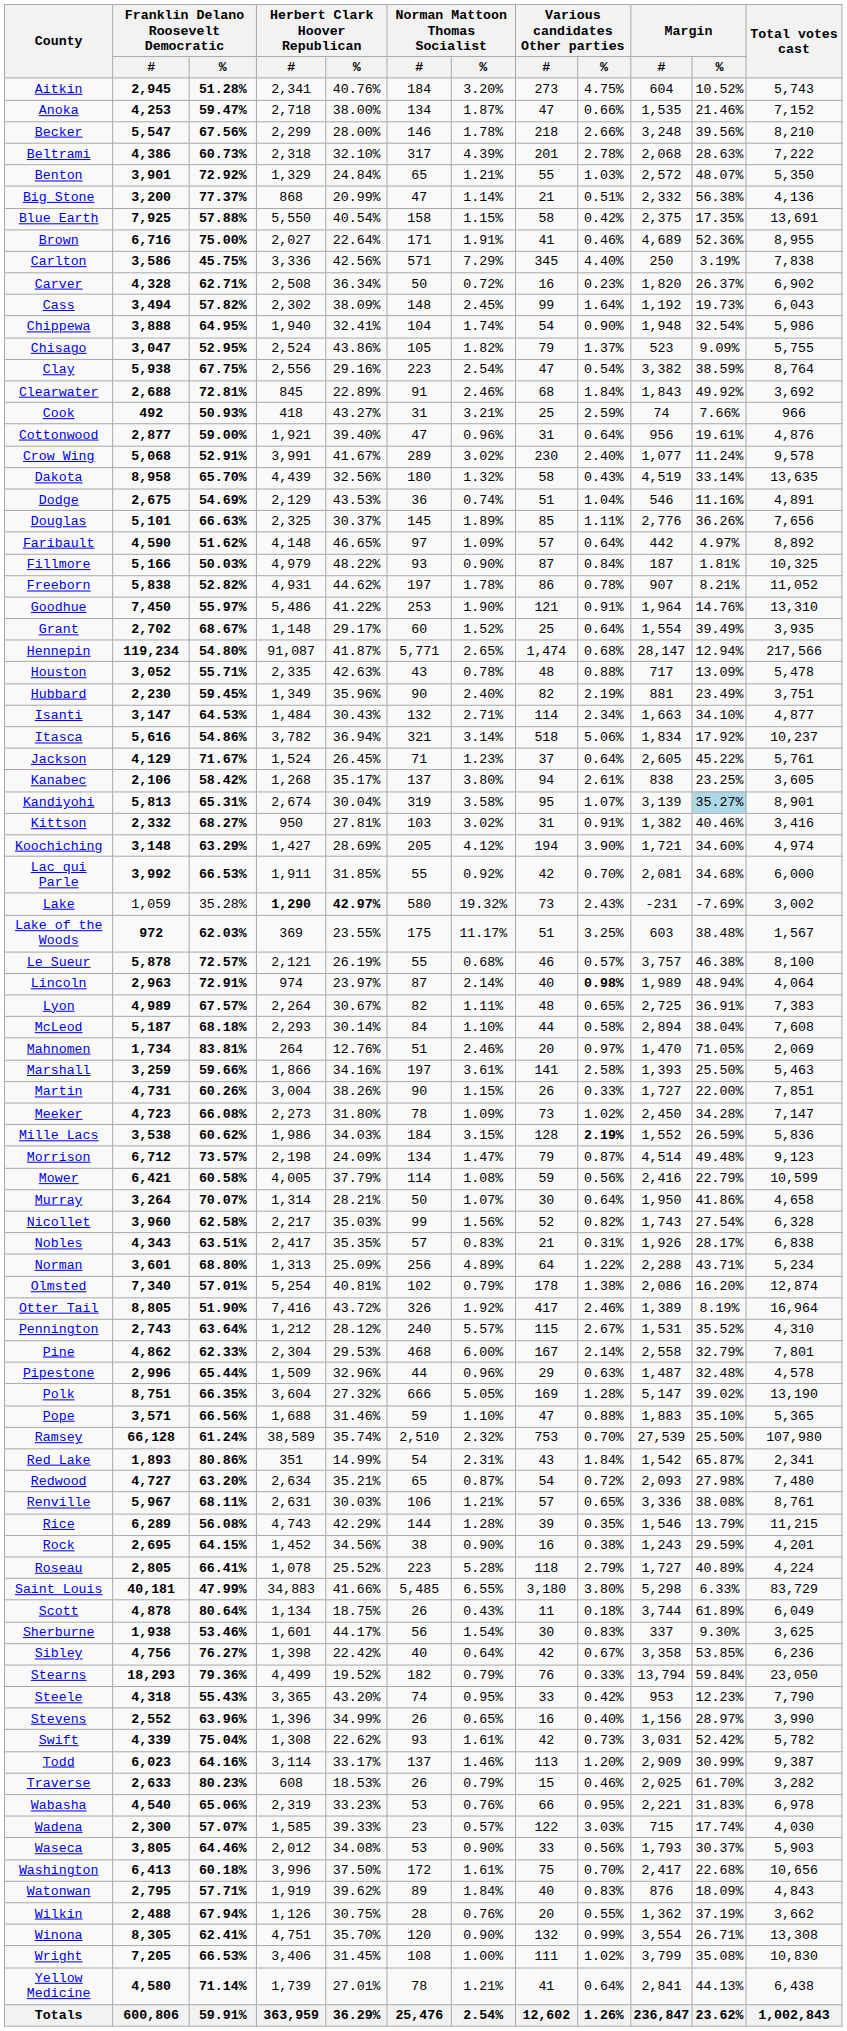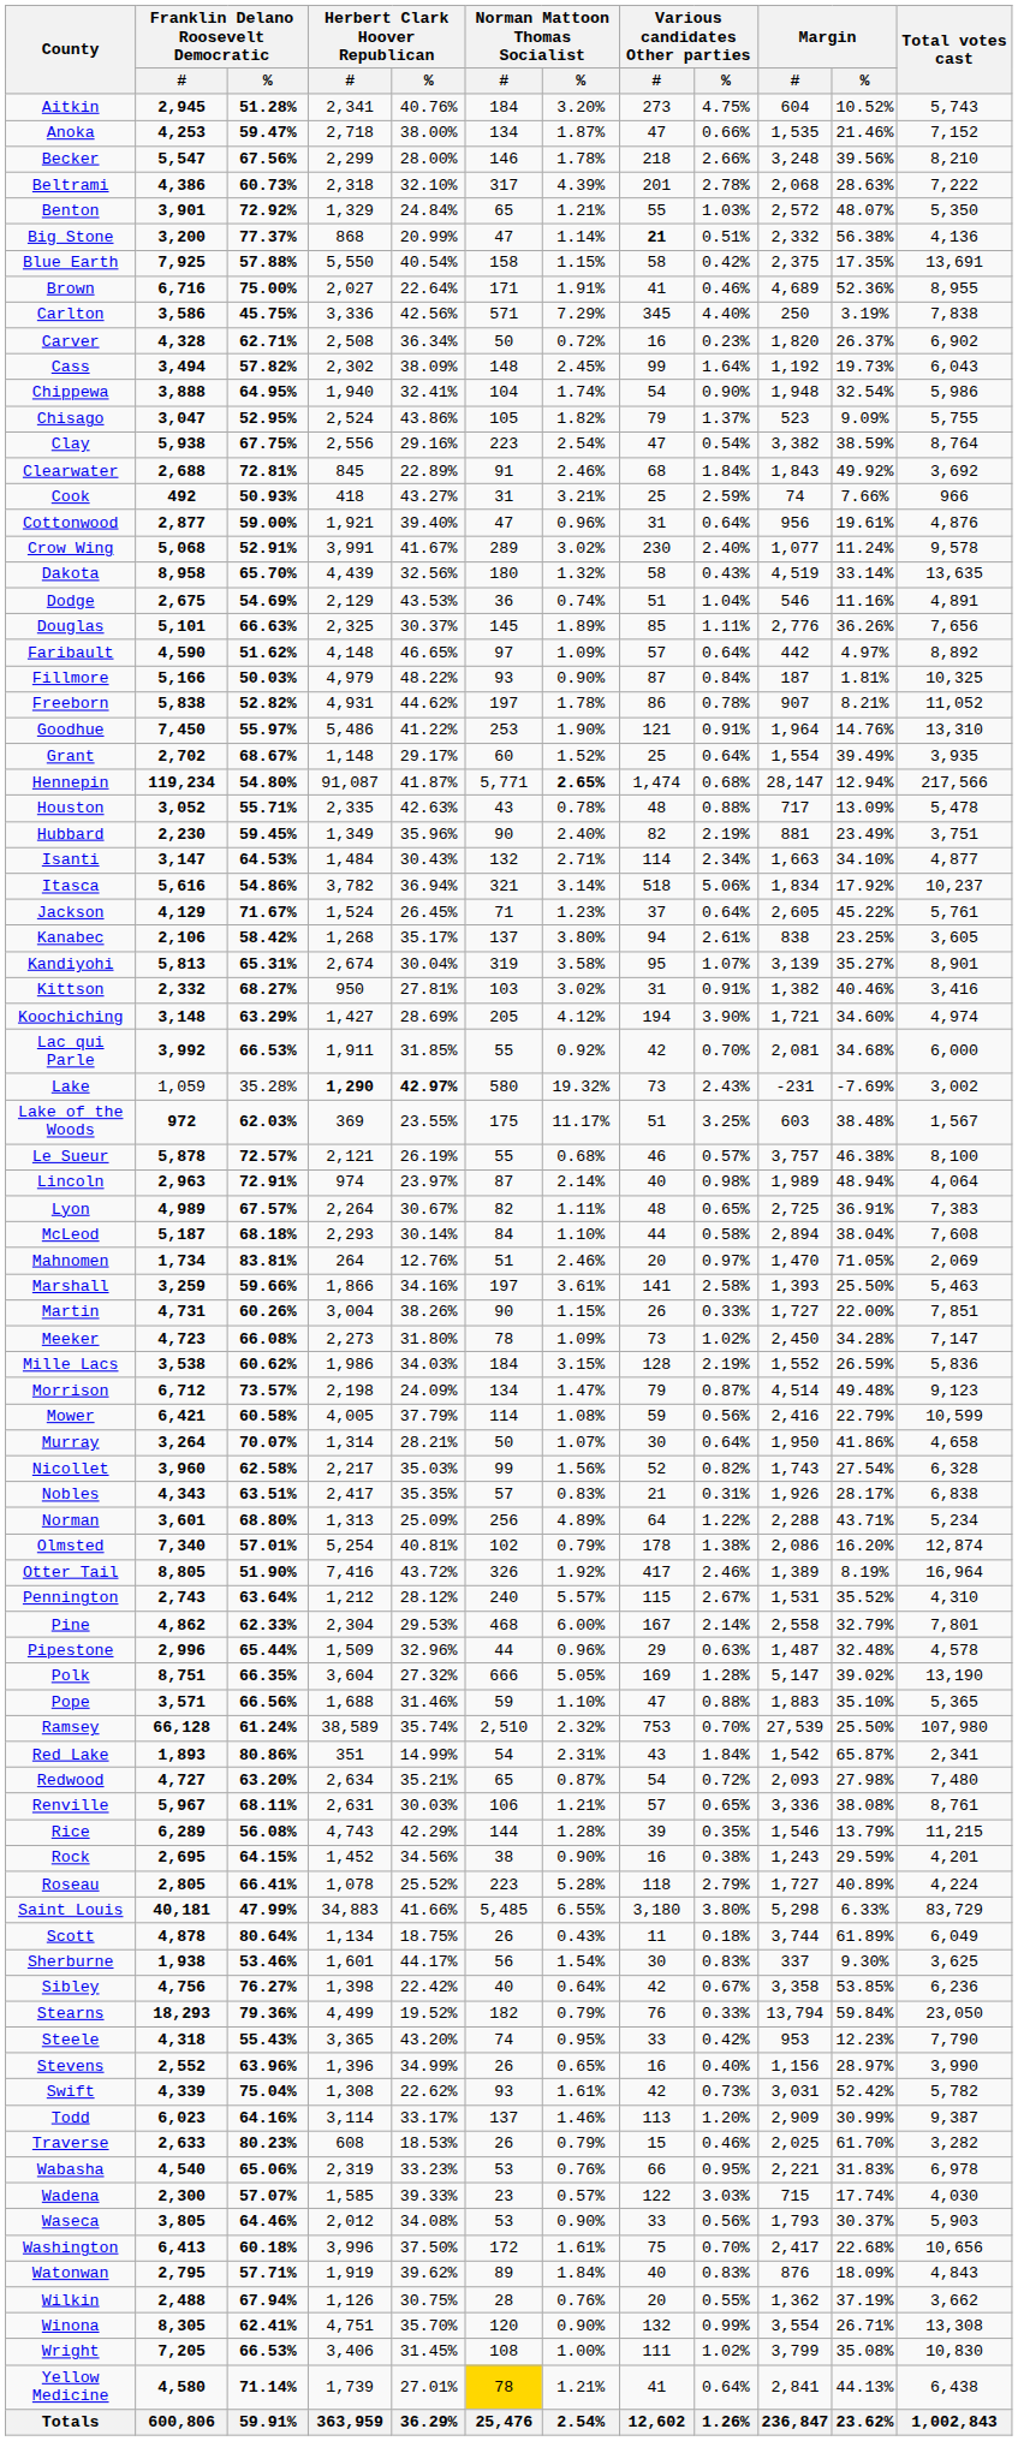Big Stone | Various candidates Other parties / #: normal -> bold
Hennepin | Norman Mattoon Thomas Socialist / %: normal -> bold
Kandiyohi | Margin / %: lightblue background -> no background
Lincoln | Various candidates Other parties / %: bold -> normal
Mille Lacs | Various candidates Other parties / %: bold -> normal
Yellow Medicine | Norman Mattoon Thomas Socialist / #: no background -> gold background
